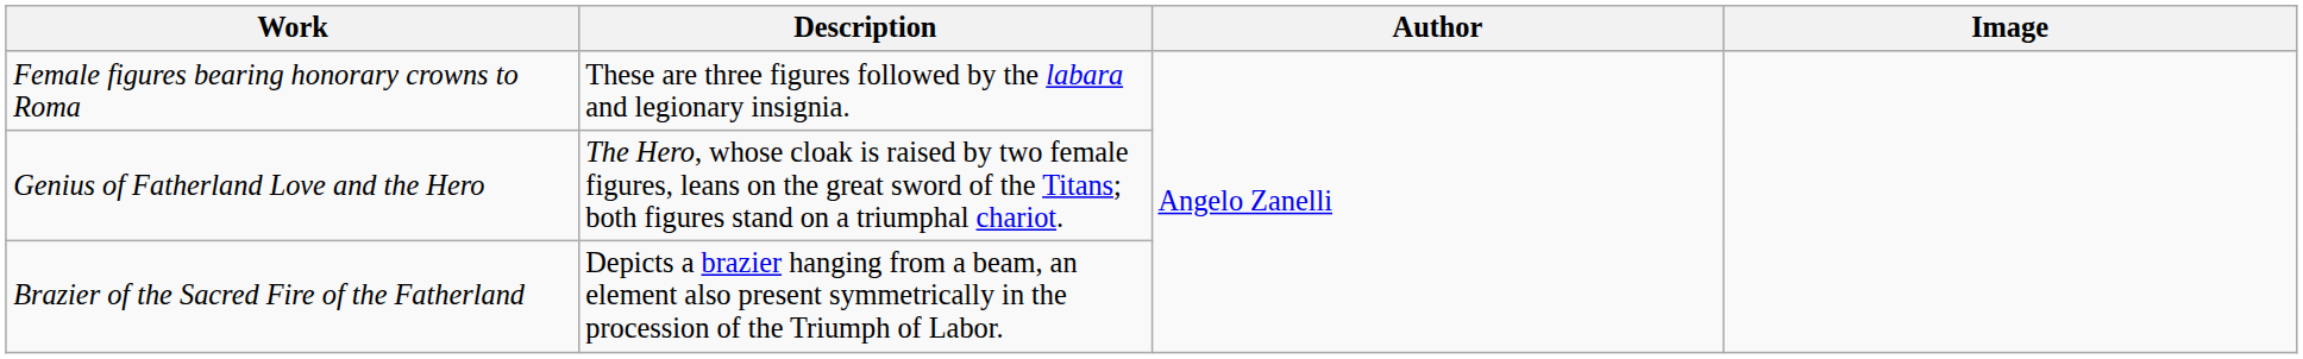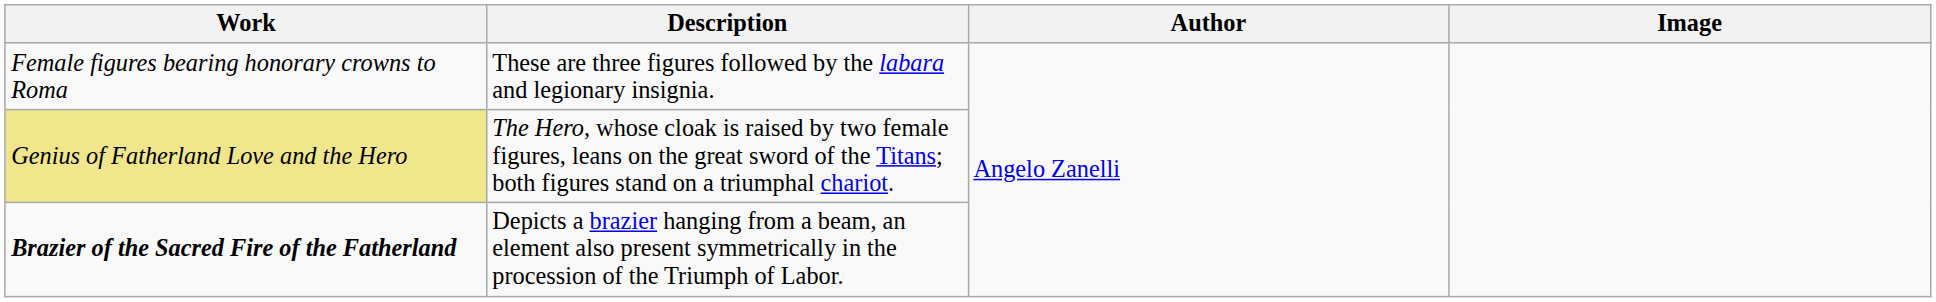Genius of Fatherland Love and the Hero | Work: no background -> khaki background
Brazier of the Sacred Fire of the Fatherland | Work: normal -> bold
